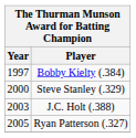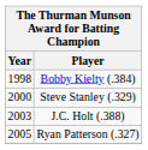Bobby Kielty (.384) | Year: 1997 -> 1998
